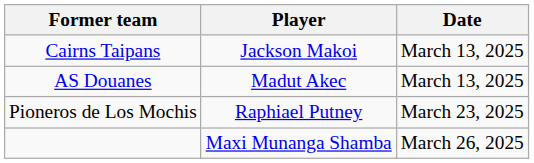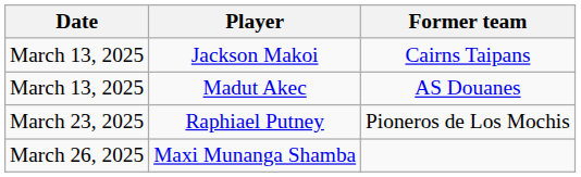columns swapped: Date <-> Former team
